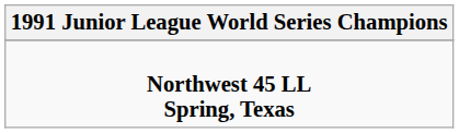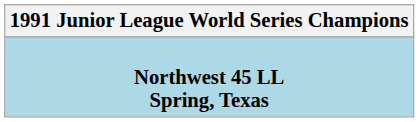row 2 | column 1: no background -> lightblue background
